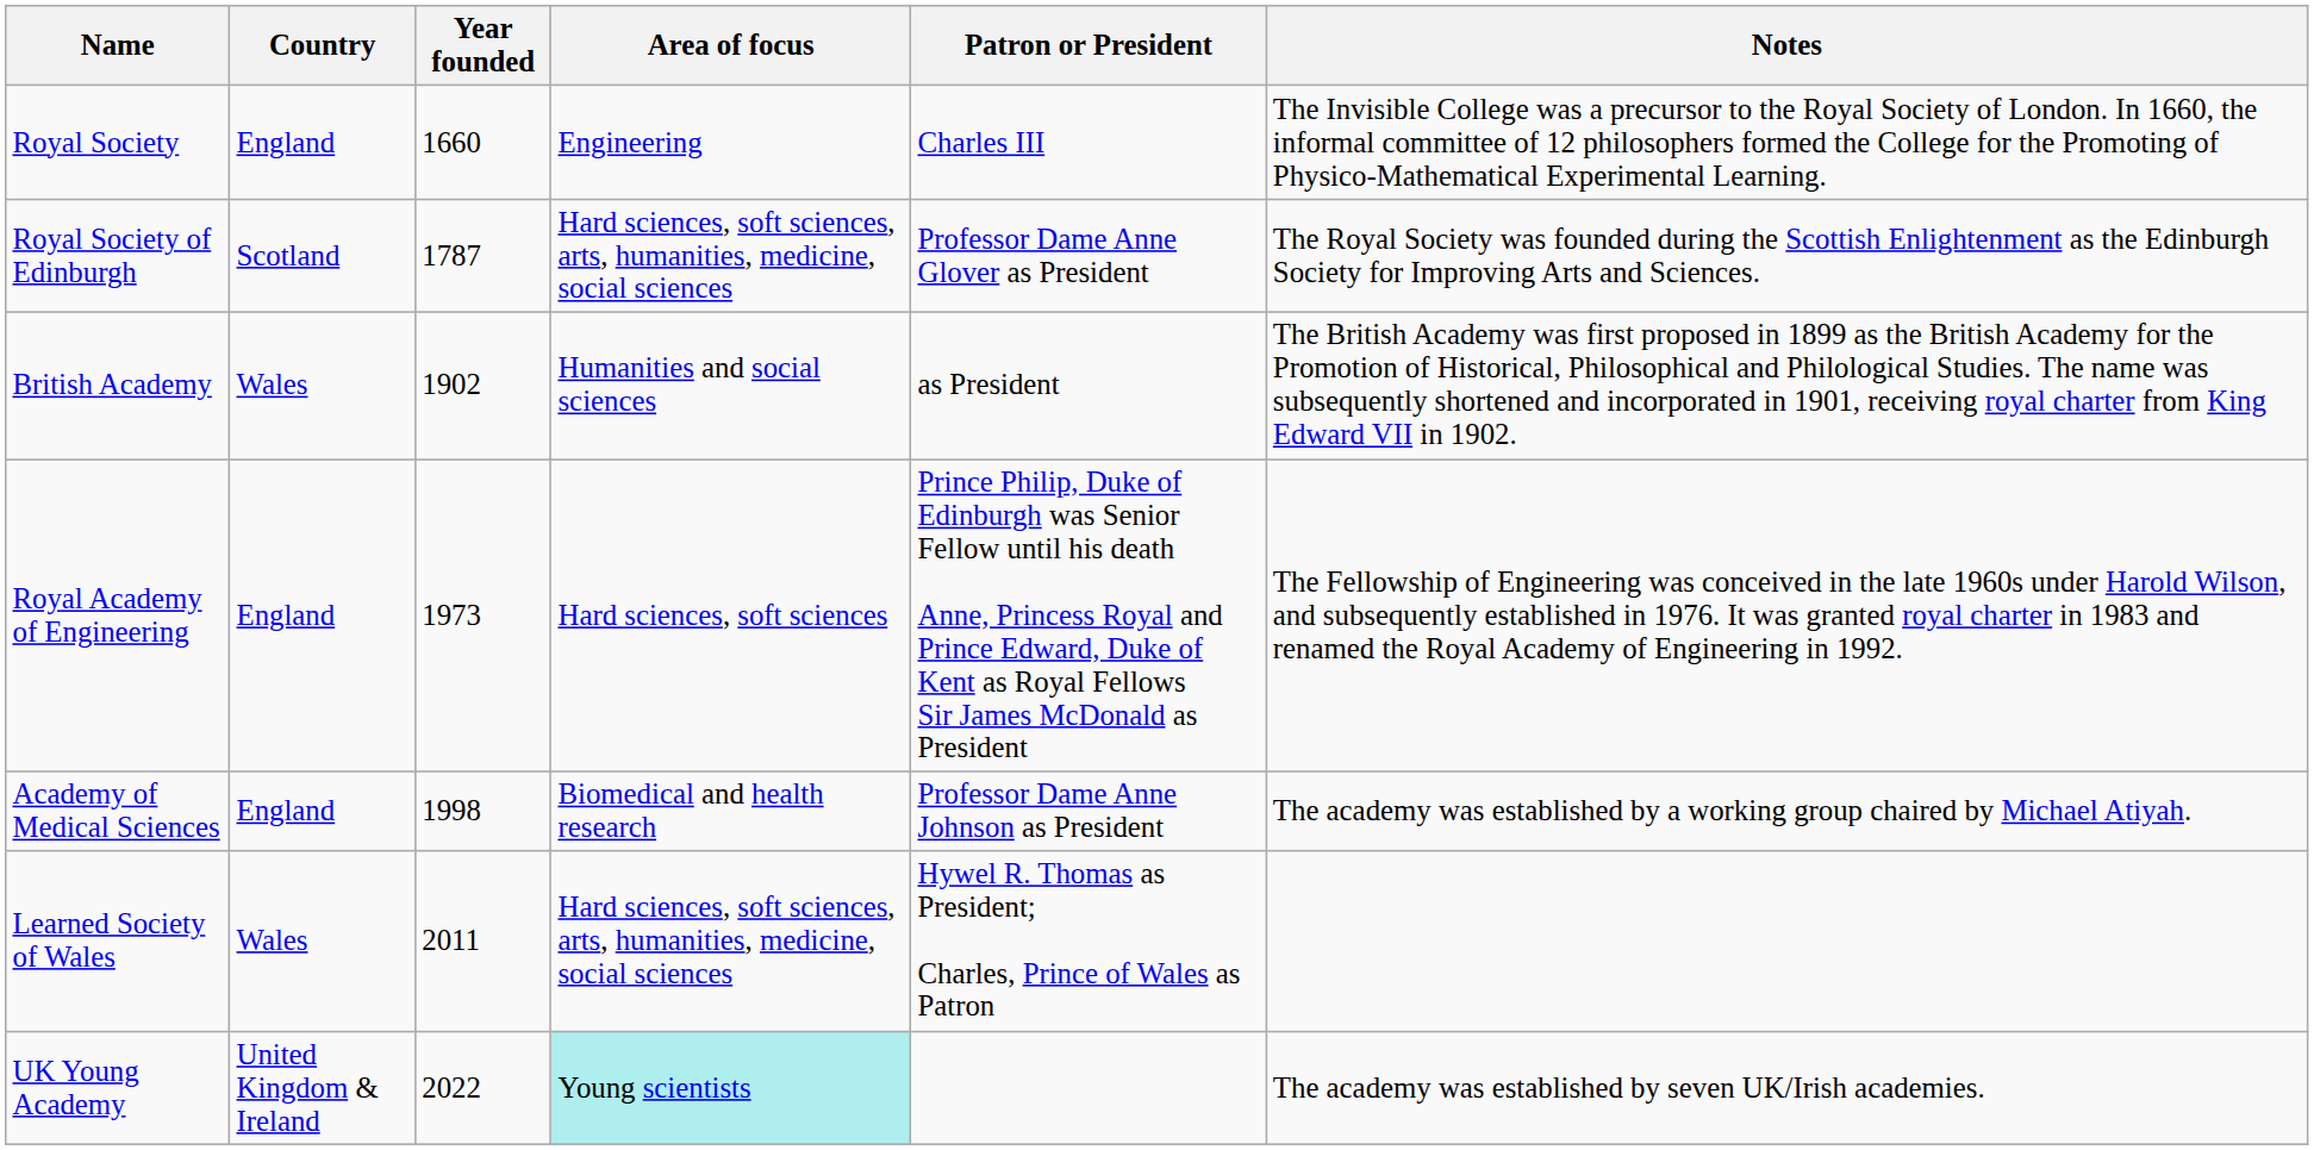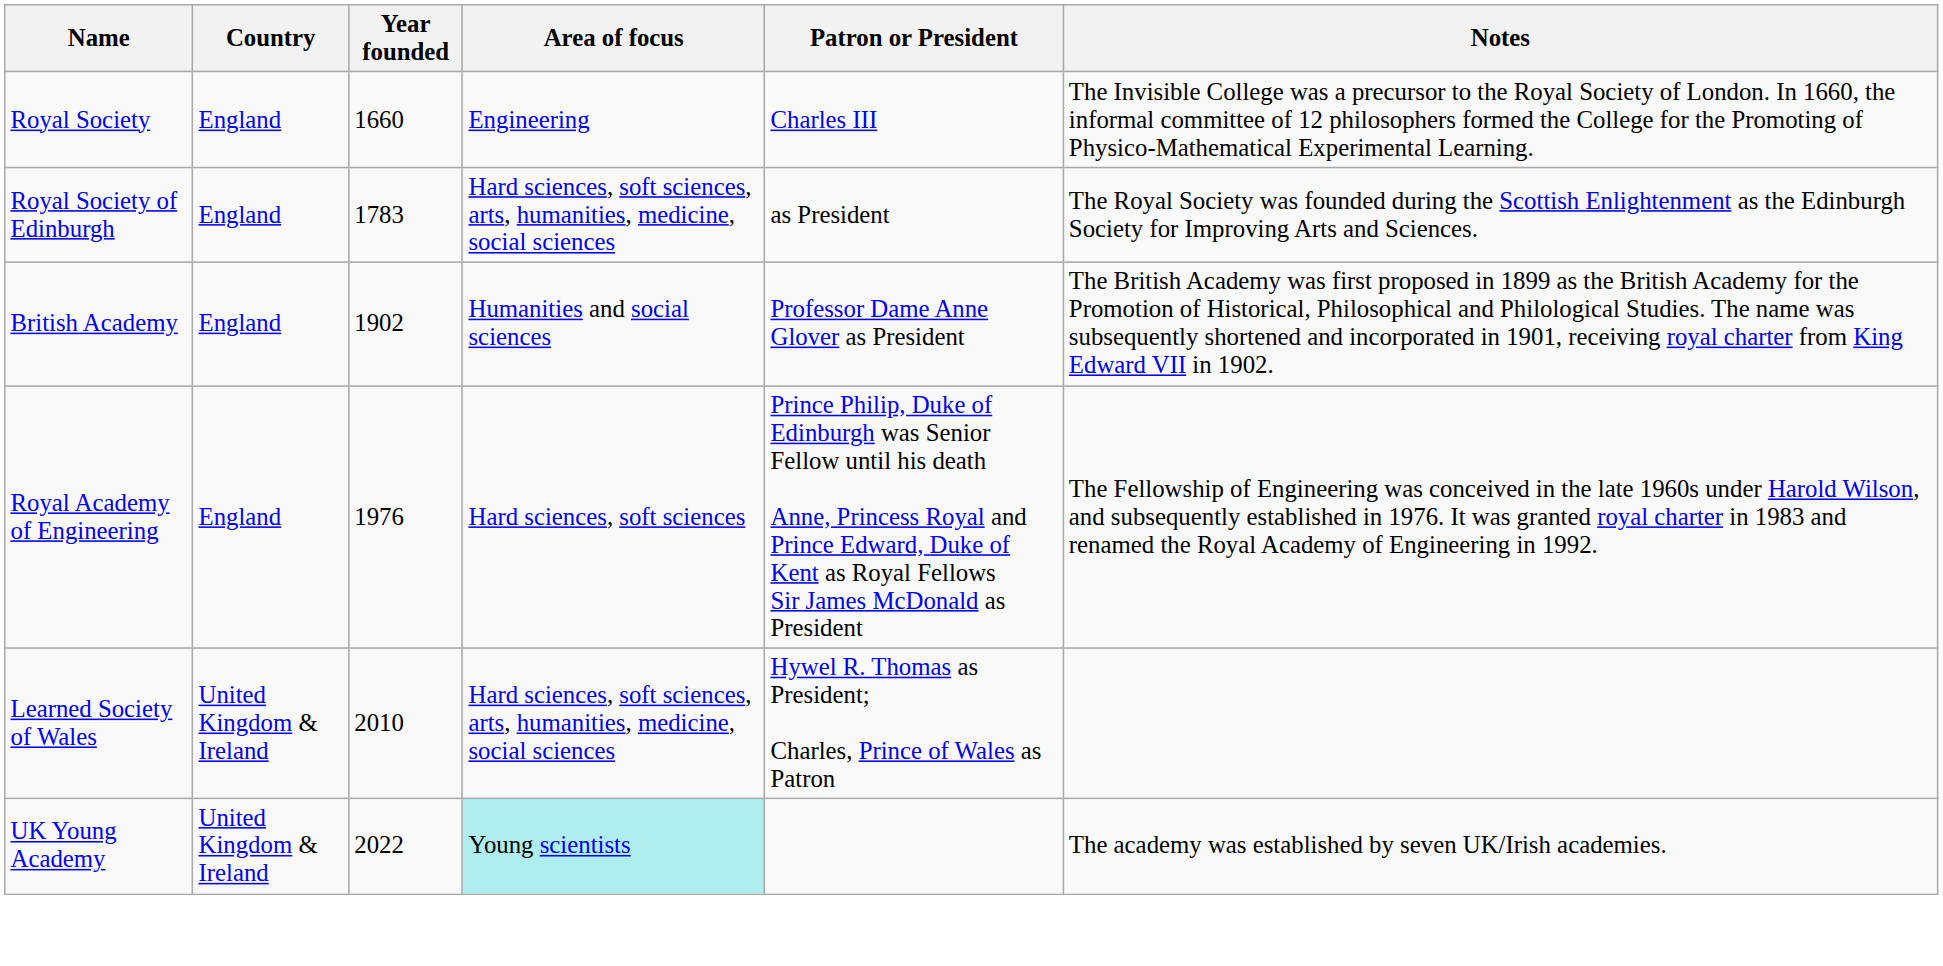Royal Society of Edinburgh | Country: Scotland -> England
Royal Society of Edinburgh | Year founded: 1787 -> 1783
Royal Society of Edinburgh | Patron or President: Professor Dame Anne Glover as President -> as President
British Academy | Country: Wales -> England
British Academy | Patron or President: as President -> Professor Dame Anne Glover as President
Royal Academy of Engineering | Year founded: 1973 -> 1976
- row: Academy of Medical Sciences | England | 1998 | Biomedical and health research | Professor Dame Anne Johnson as President | The academy was established by a working group chaired by Michael Atiyah.
Learned Society of Wales | Country: Wales -> United Kingdom & Ireland
Learned Society of Wales | Year founded: 2011 -> 2010
